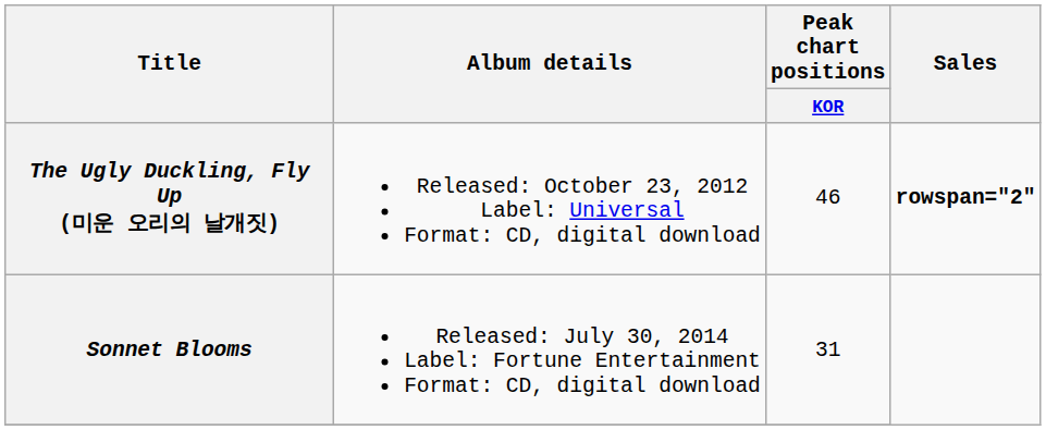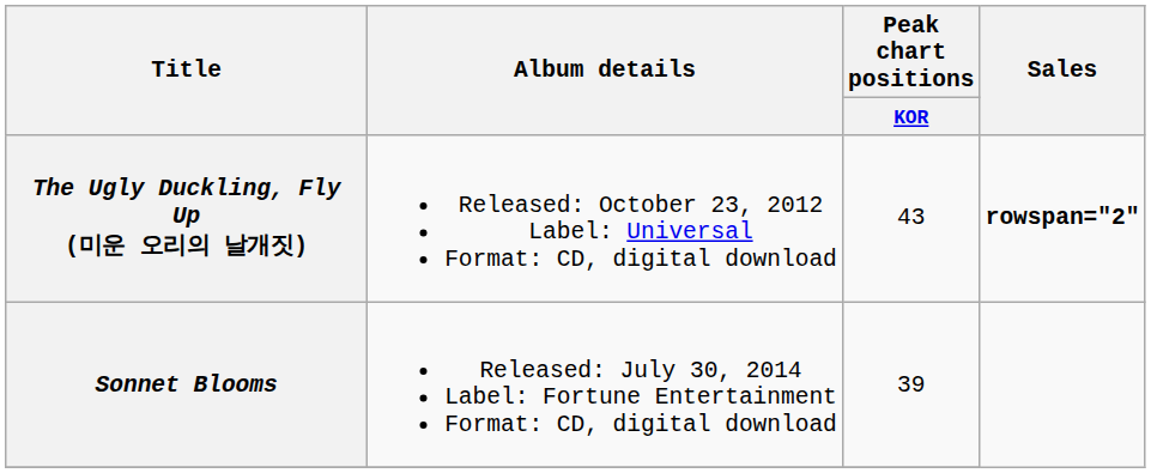The Ugly Duckling, Fly Up (미운 오리의 날개짓) | Peak chart positions / KOR: 46 -> 43
Sonnet Blooms | Peak chart positions / KOR: 31 -> 39
